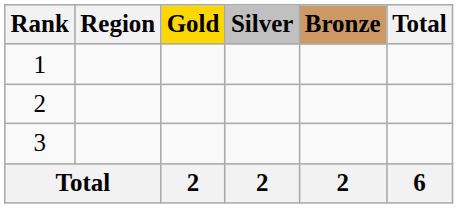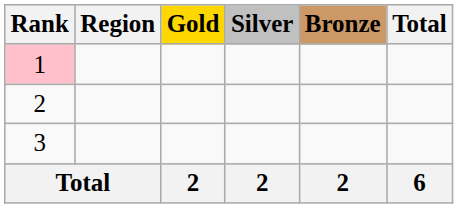1 | Rank: no background -> pink background
